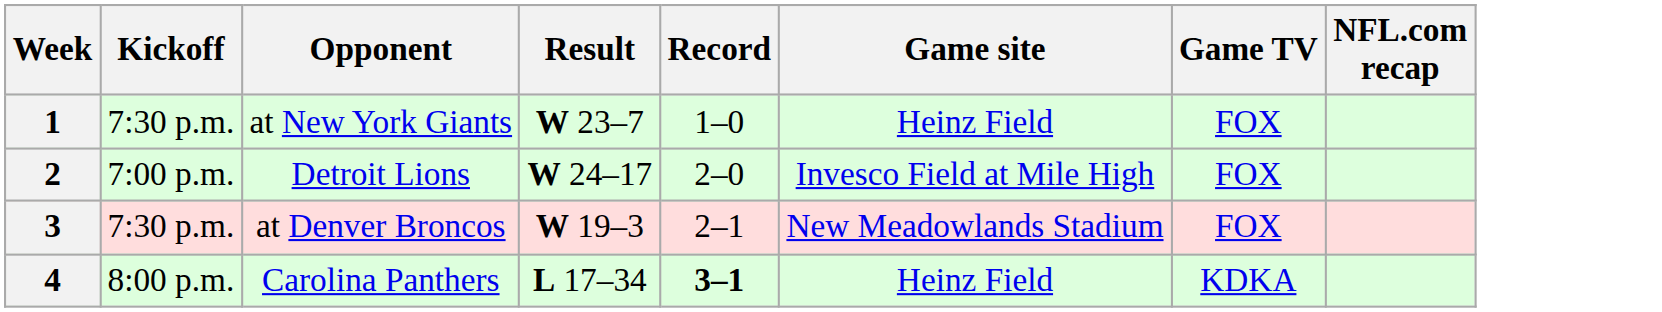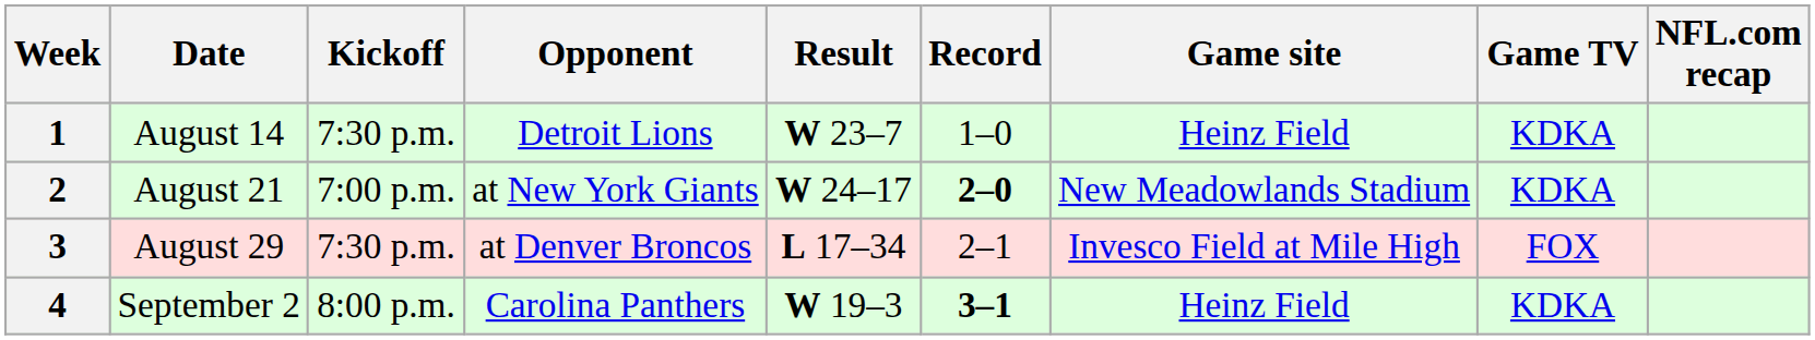+ column: Date | August 14 | August 21 | August 29 | September 2
1 | Opponent: at New York Giants -> Detroit Lions
1 | Game TV: FOX -> KDKA
2 | Opponent: Detroit Lions -> at New York Giants
2 | Record: normal -> bold
2 | Game site: Invesco Field at Mile High -> New Meadowlands Stadium
2 | Game TV: FOX -> KDKA
3 | Result: W 19–3 -> L 17–34
3 | Game site: New Meadowlands Stadium -> Invesco Field at Mile High
4 | Result: L 17–34 -> W 19–3
